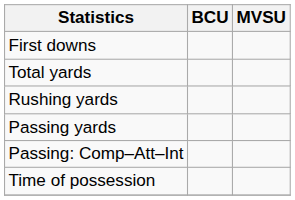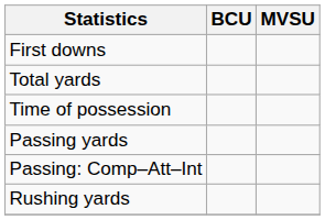rows swapped: Rushing yards <-> Time of possession
